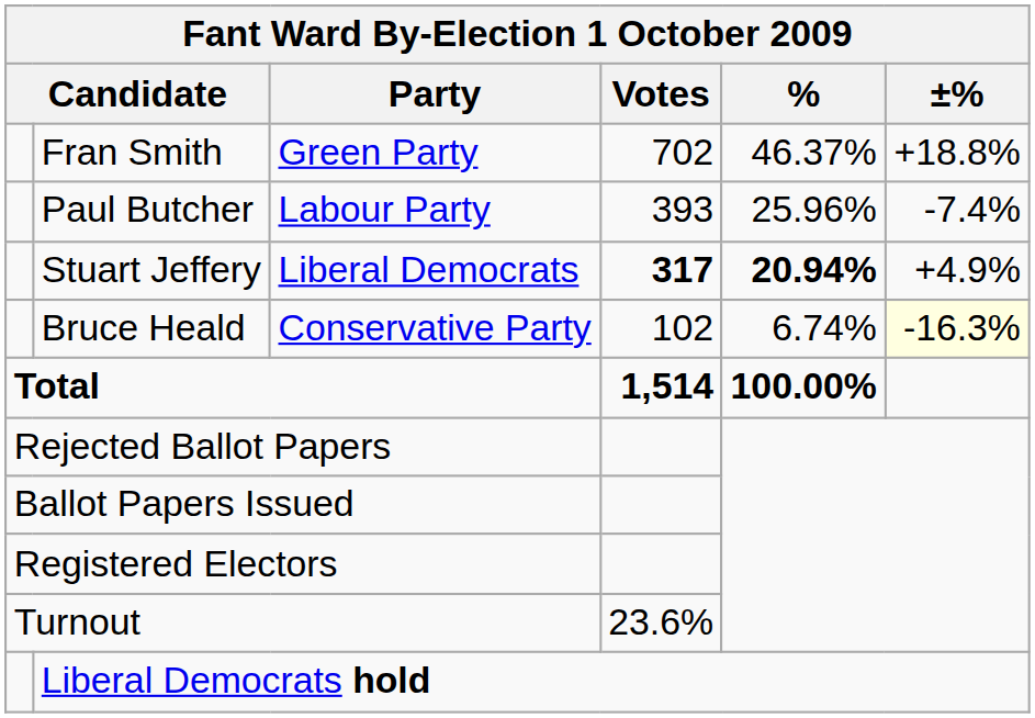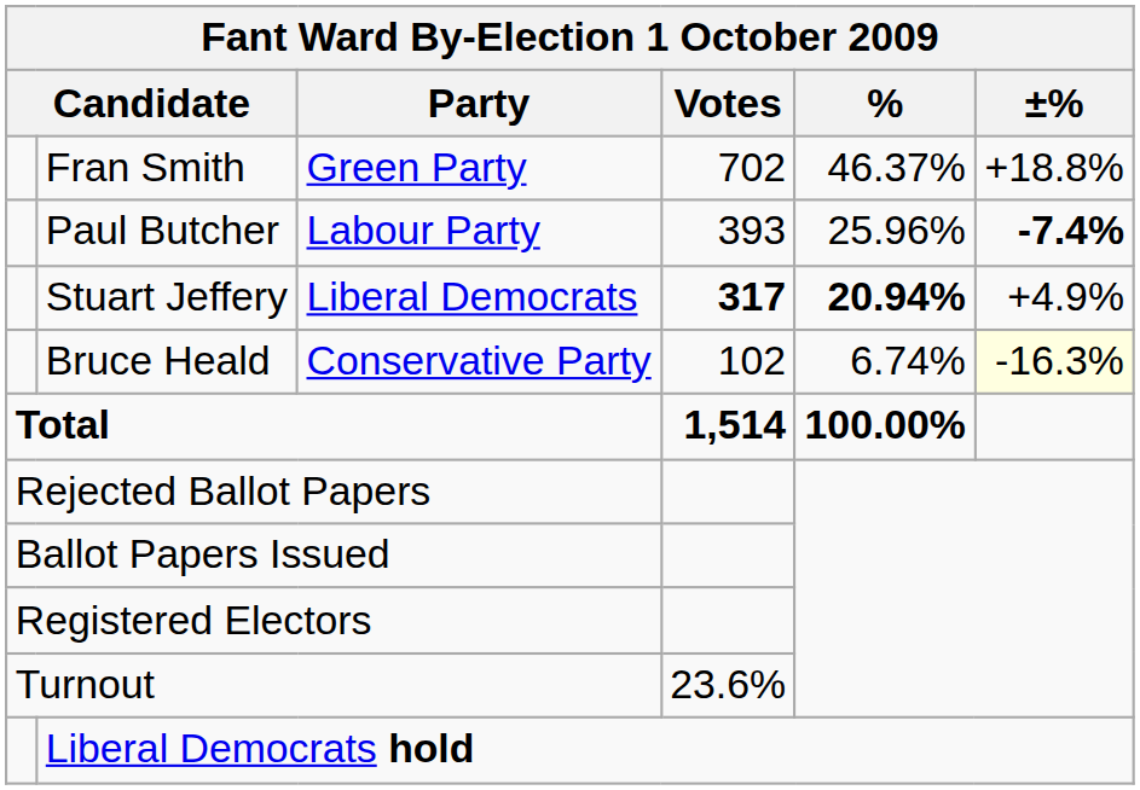Paul Butcher | Fant Ward By-Election 1 October 2009 / ±%: normal -> bold
